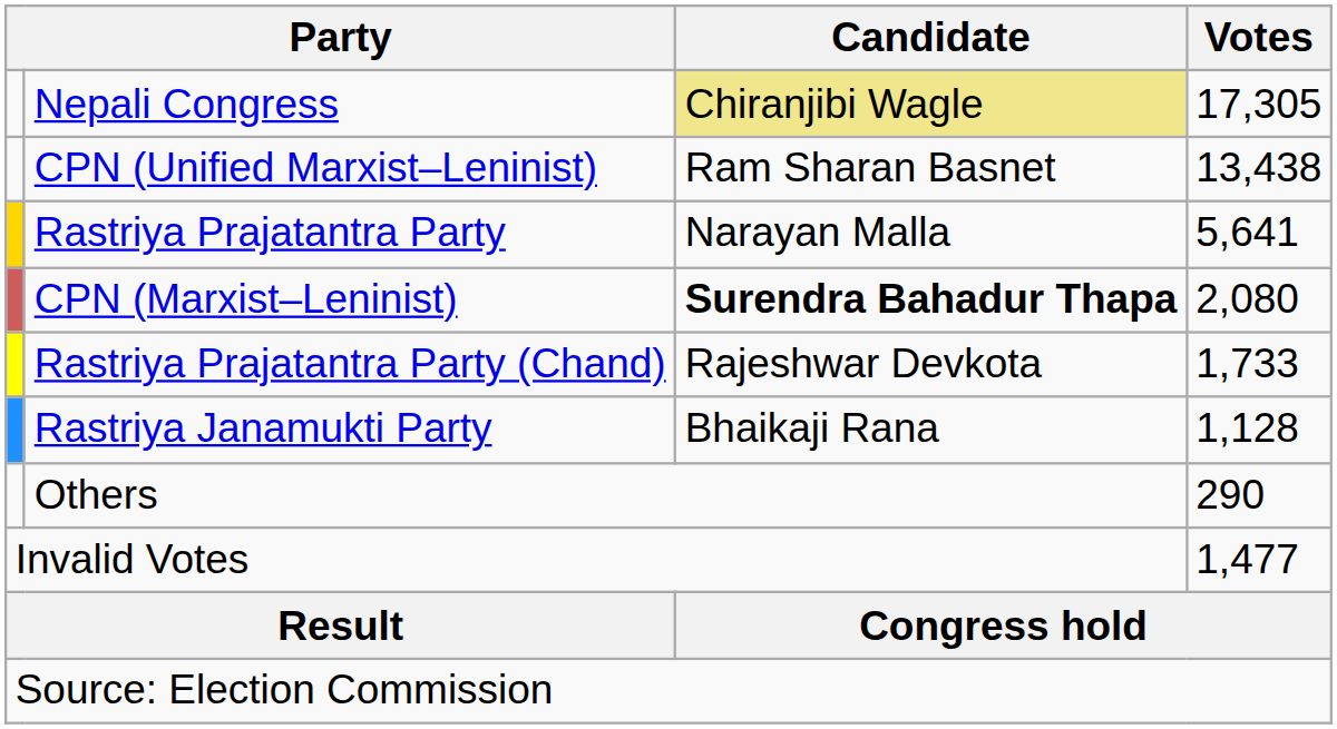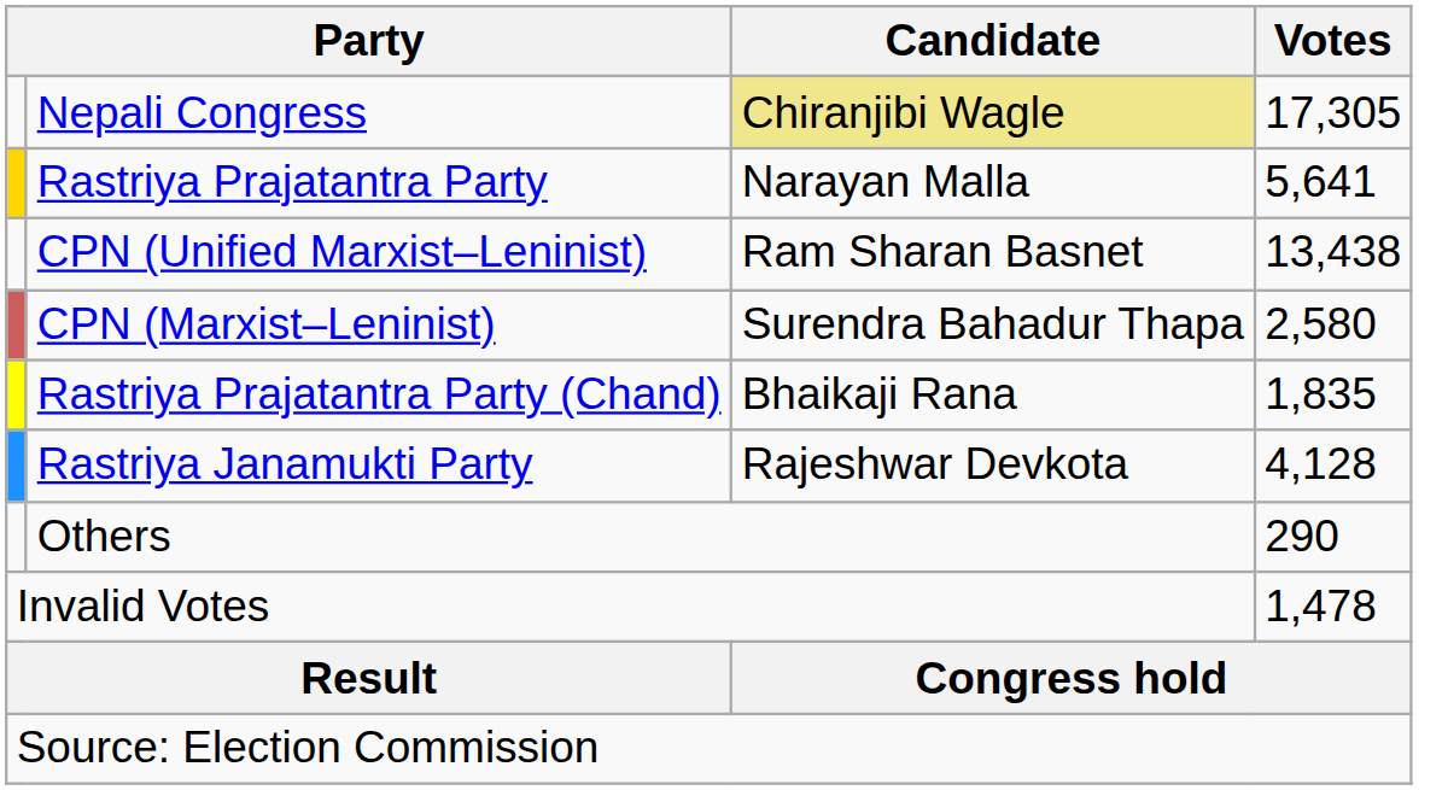rows swapped: CPN (Unified Marxist–Leninist) <-> Rastriya Prajatantra Party
CPN (Marxist–Leninist) | Candidate: bold -> normal
CPN (Marxist–Leninist) | Votes: 2,080 -> 2,580
Rastriya Prajatantra Party (Chand) | Candidate: Rajeshwar Devkota -> Bhaikaji Rana
Rastriya Prajatantra Party (Chand) | Votes: 1,733 -> 1,835
Rastriya Janamukti Party | Candidate: Bhaikaji Rana -> Rajeshwar Devkota
Rastriya Janamukti Party | Votes: 1,128 -> 4,128
Invalid Votes | Votes: 1,477 -> 1,478
